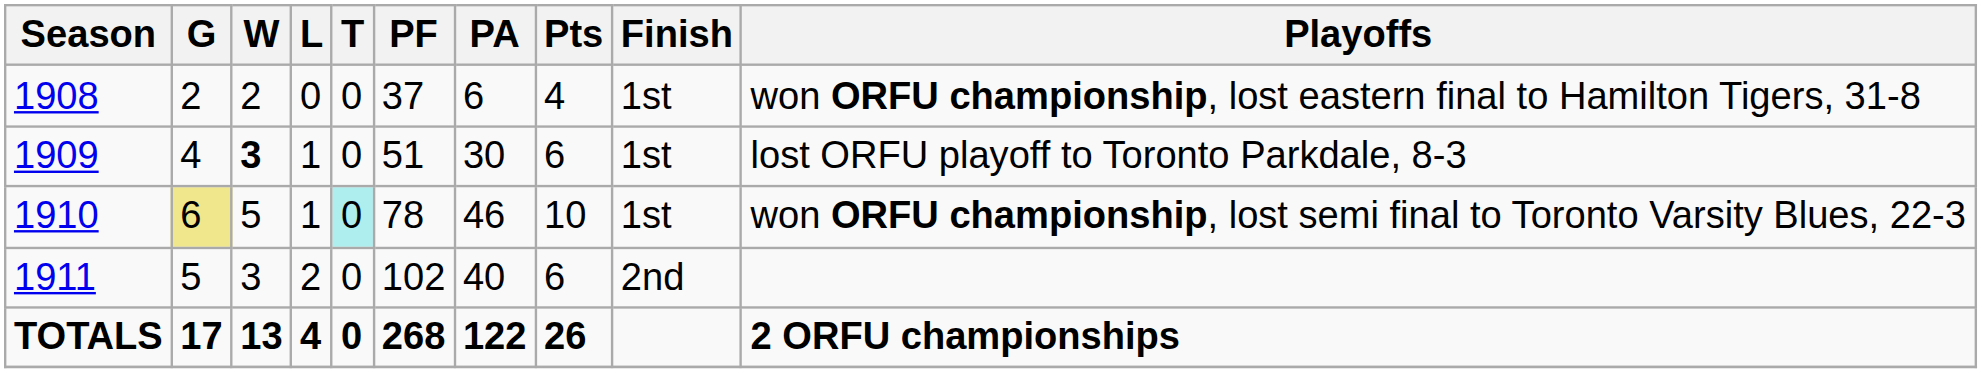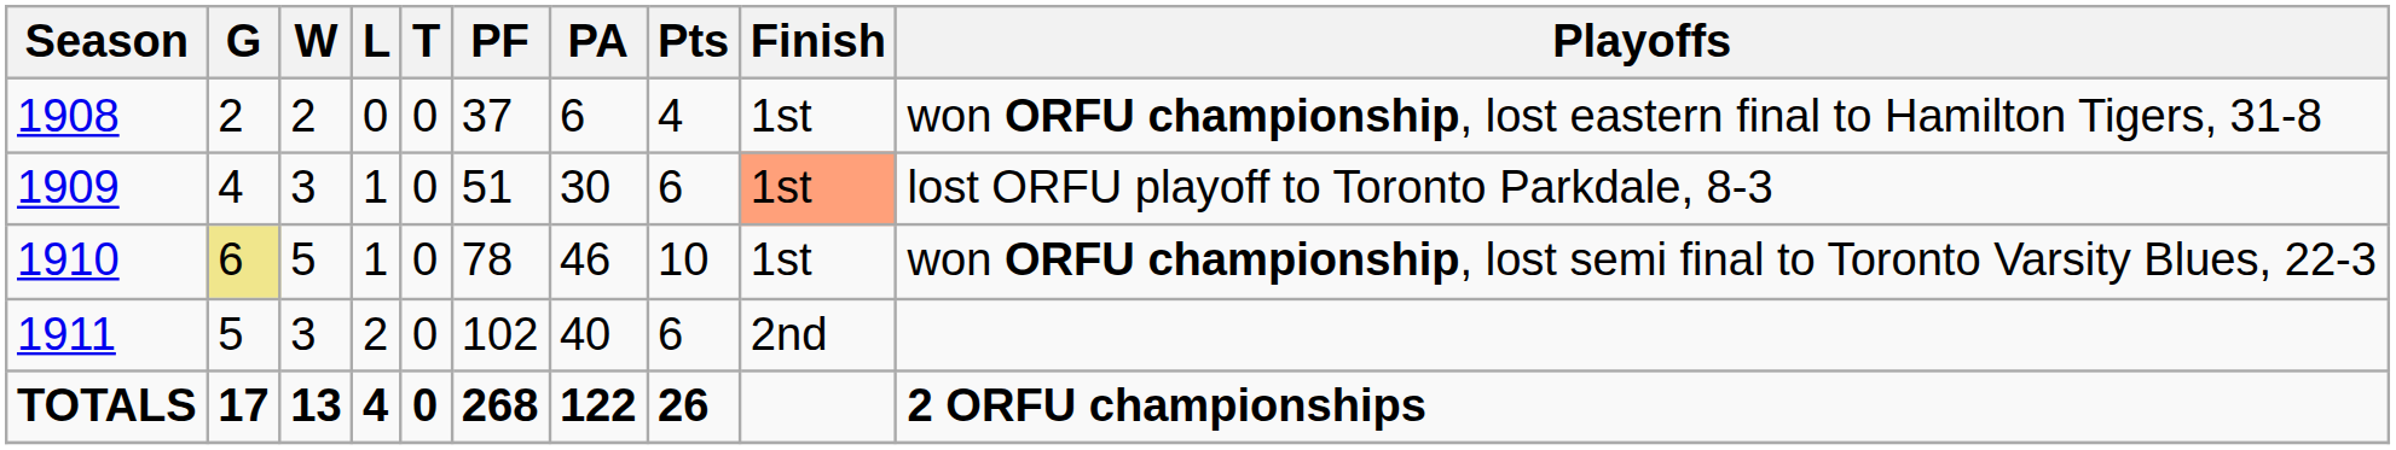1909 | W: bold -> normal
1909 | Finish: no background -> lightsalmon background
1910 | T: paleturquoise background -> no background
